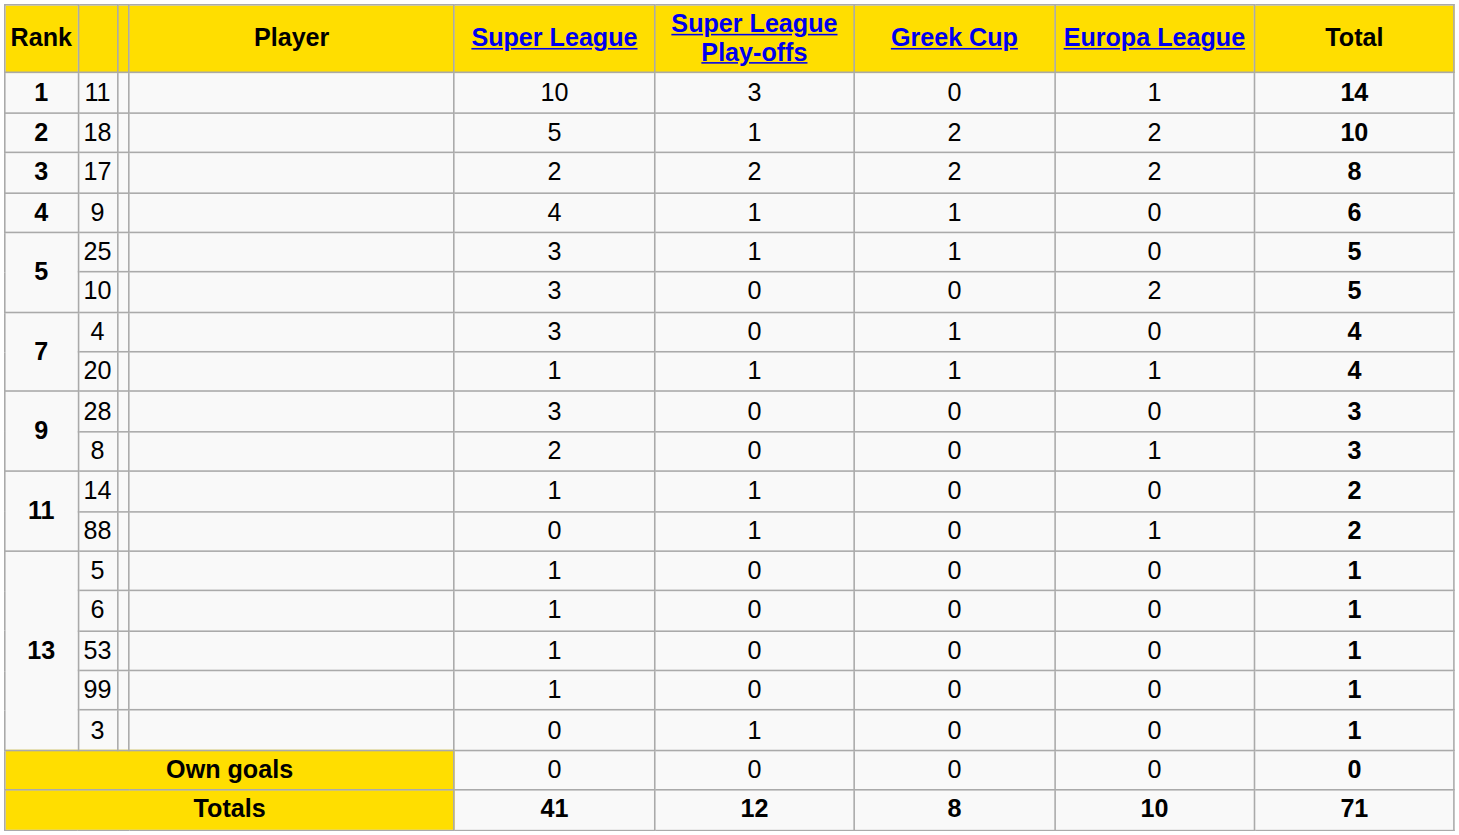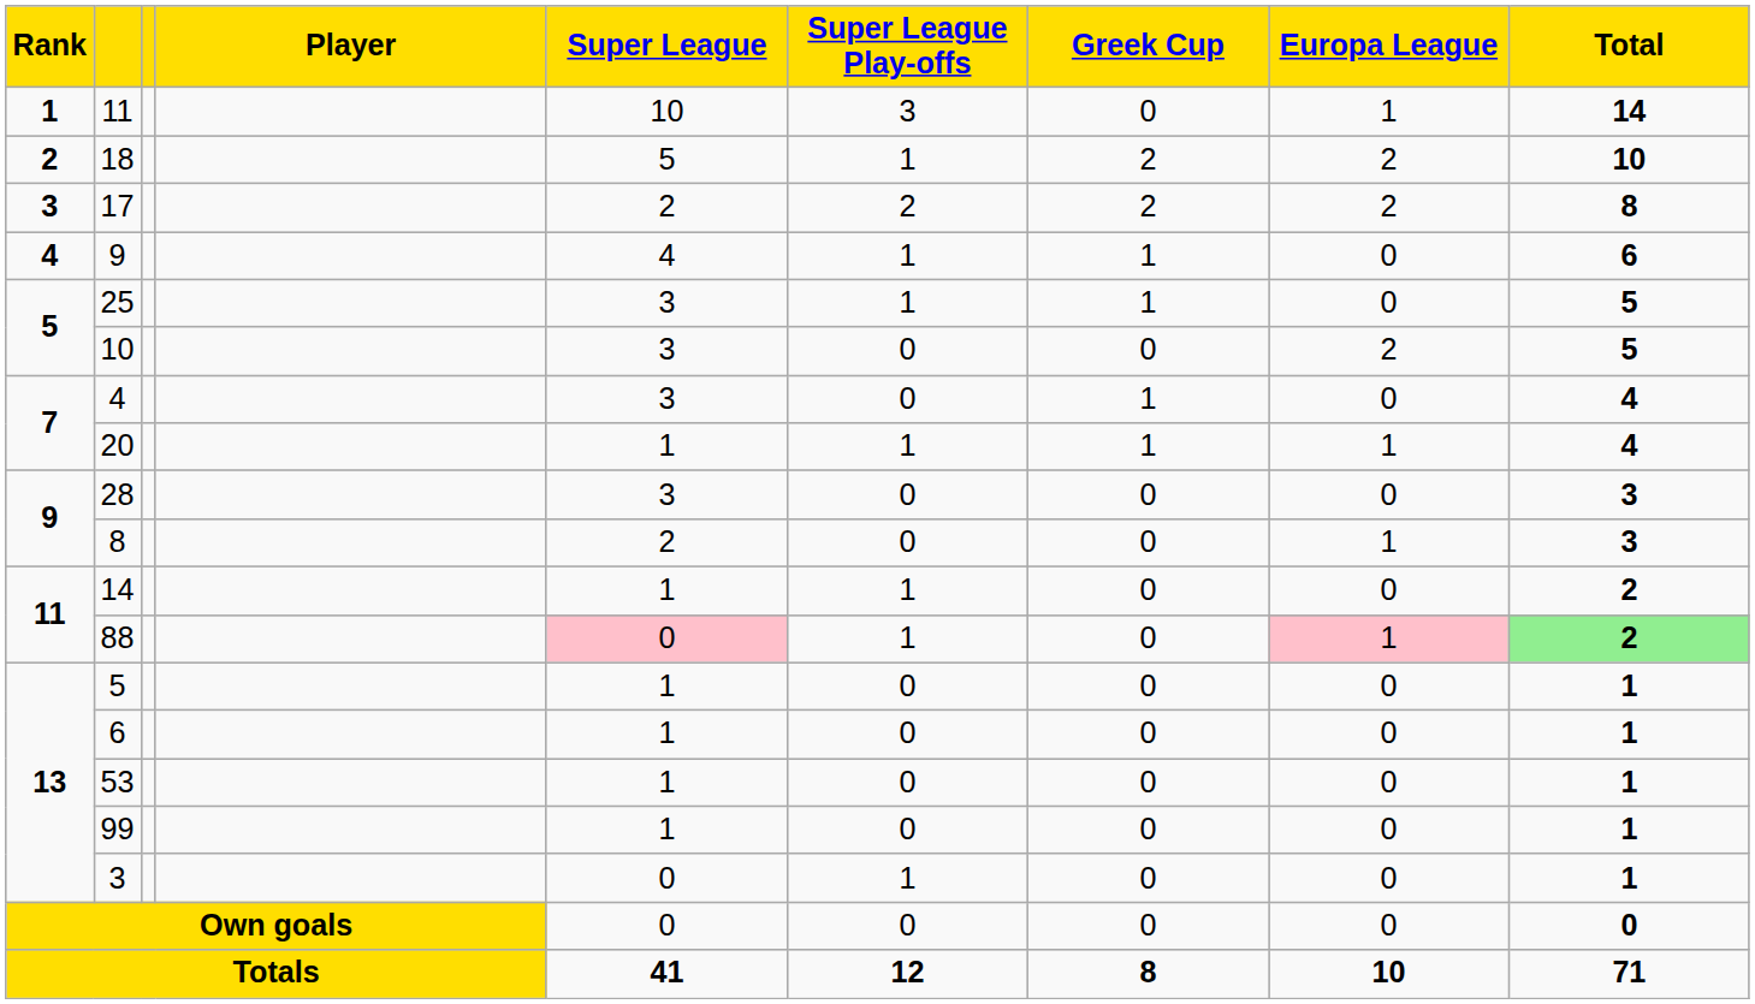88 | Super League: no background -> pink background
88 | Europa League: no background -> pink background
88 | Total: no background -> lightgreen background
